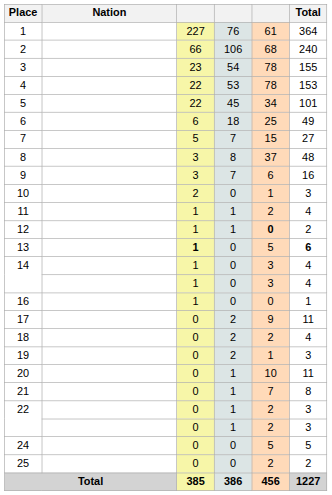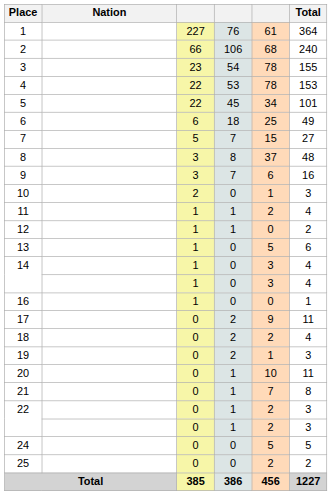12 | column 5: bold -> normal
13 | column 3: bold -> normal
13 | Total: bold -> normal
